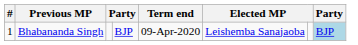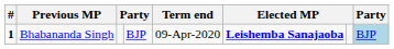Bhabananda Singh | #: normal -> bold
Bhabananda Singh | column 6: normal -> bold
